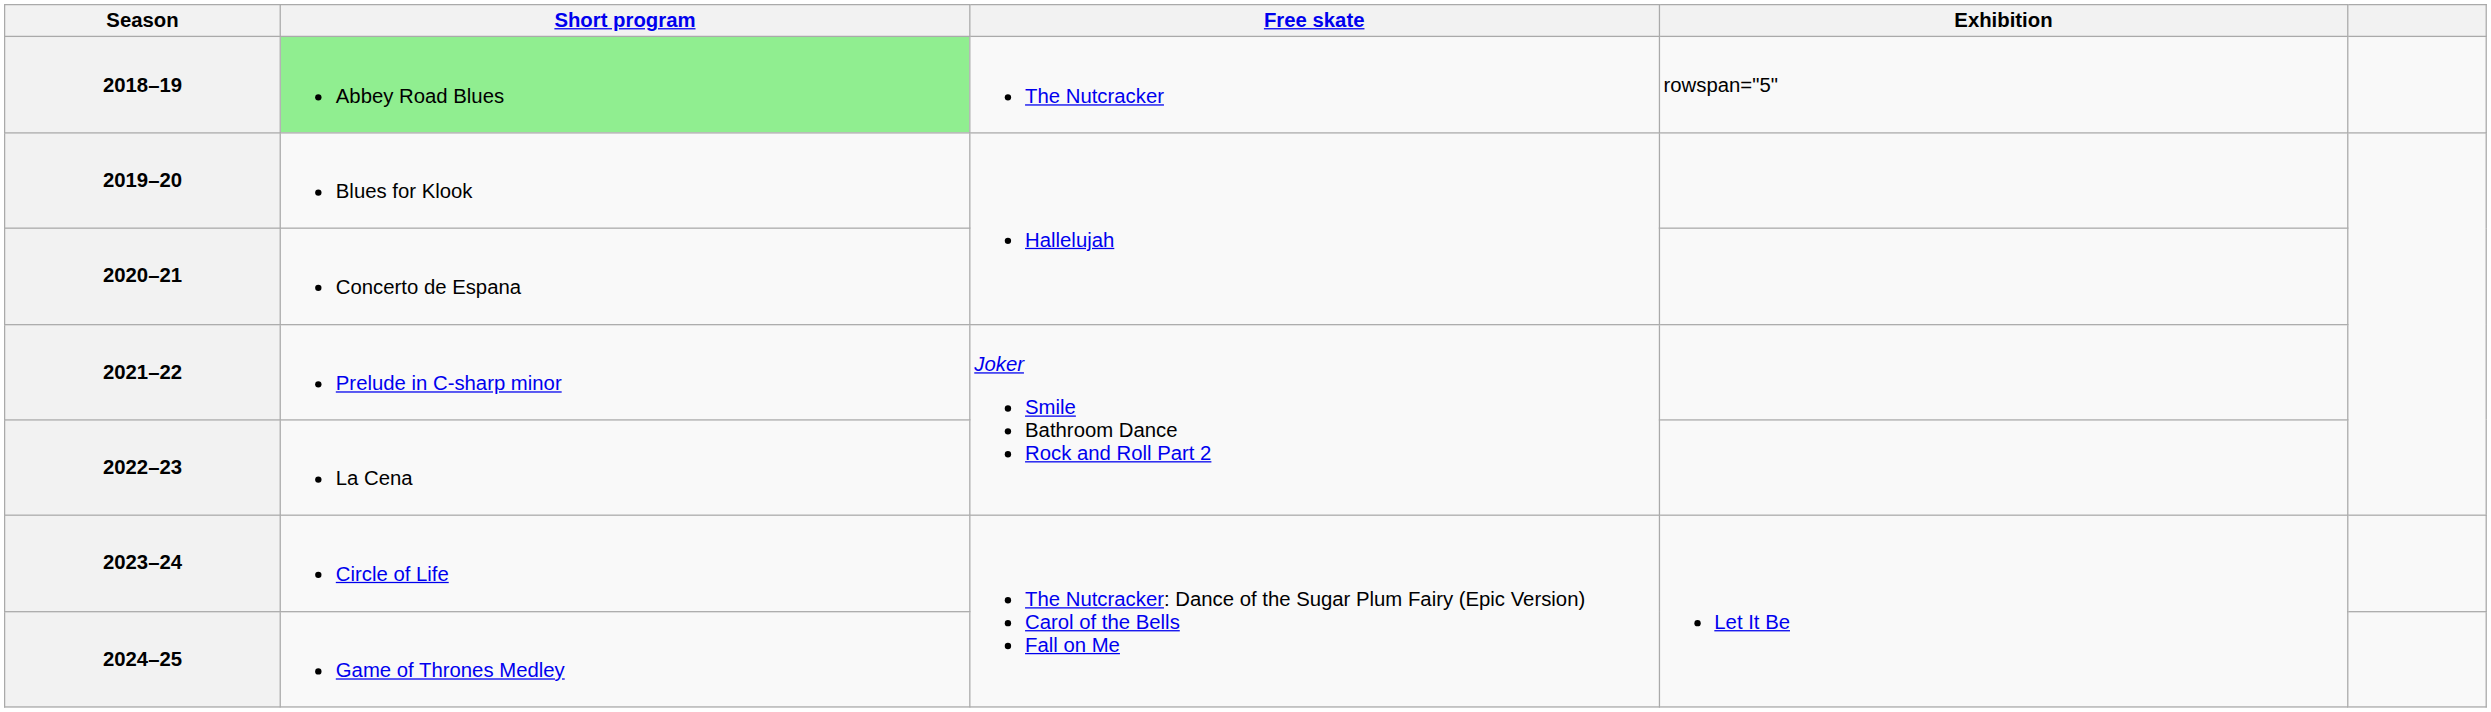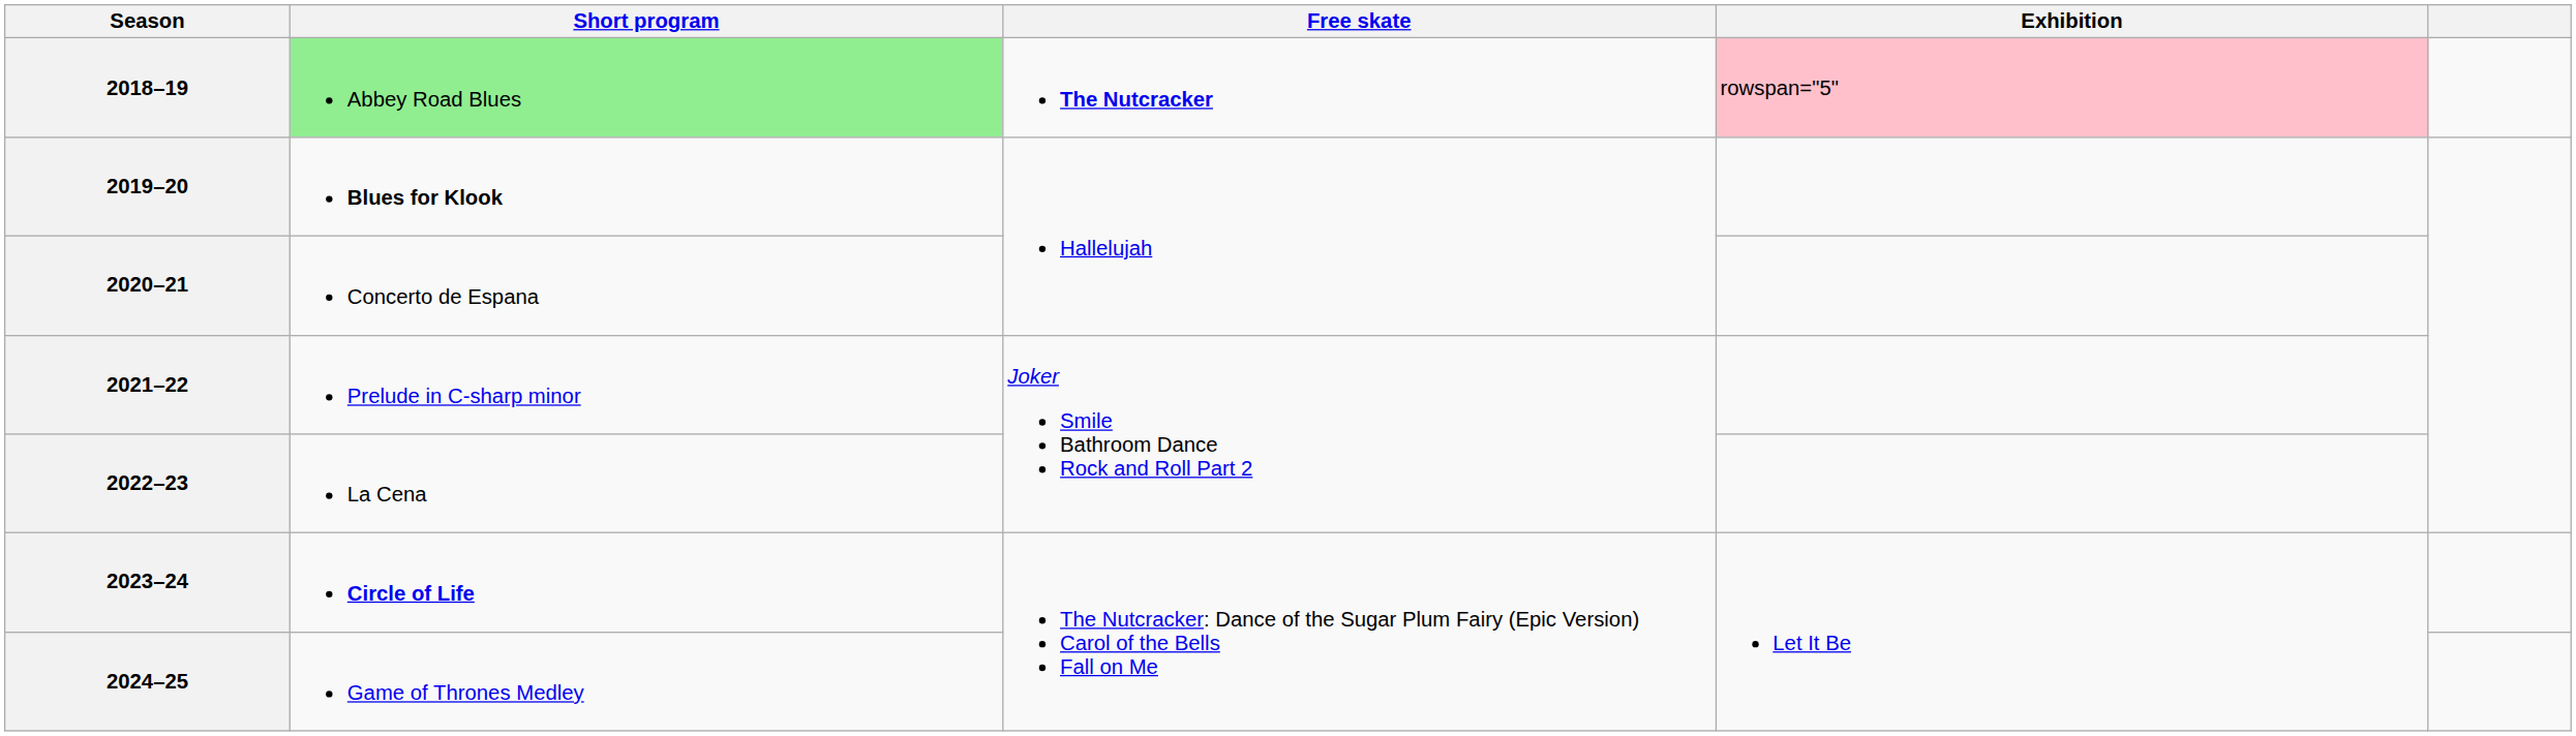2018–19 | Free skate: normal -> bold
2018–19 | Exhibition: no background -> pink background
2019–20 | Short program: normal -> bold
2023–24 | Short program: normal -> bold
